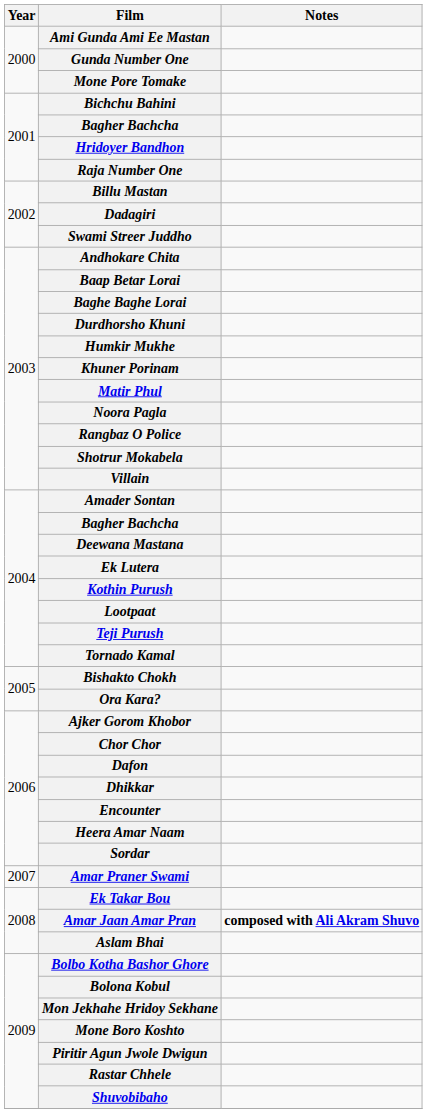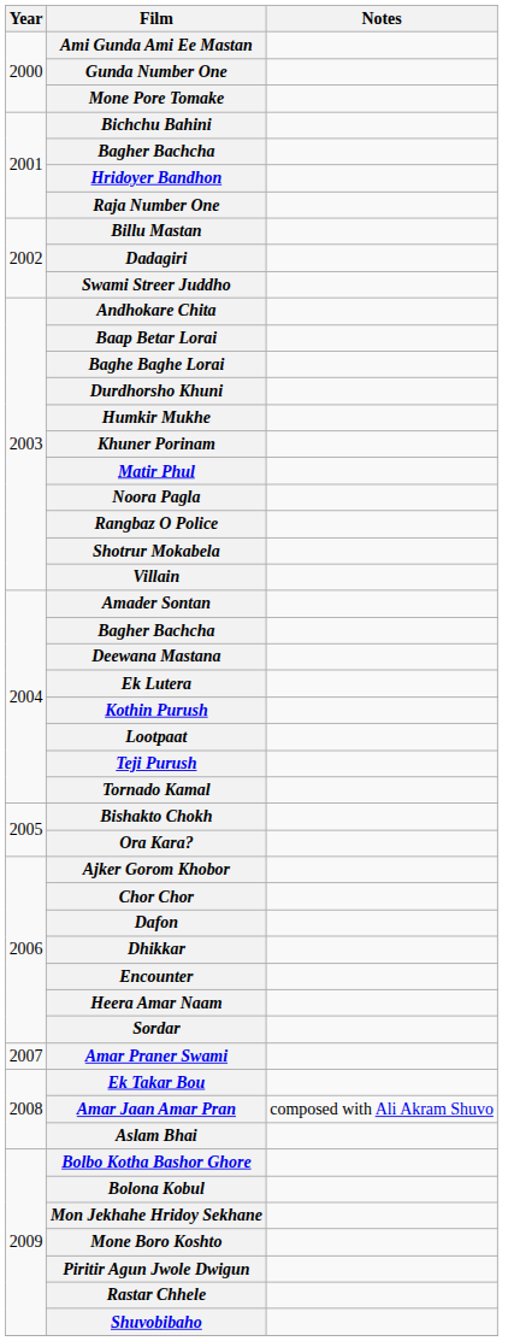Amar Jaan Amar Pran | Notes: bold -> normal
